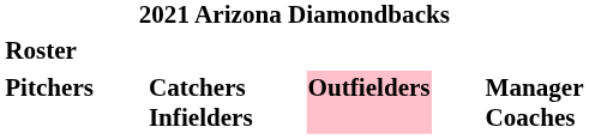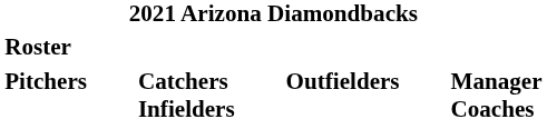Pitchers | column 3: pink background -> no background
